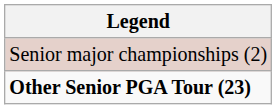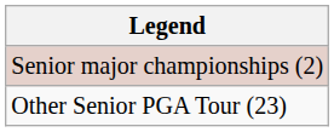row 3 | column 1: bold -> normal
